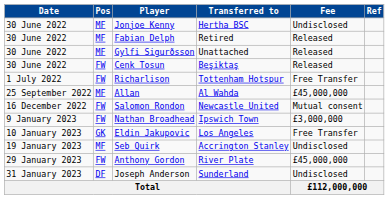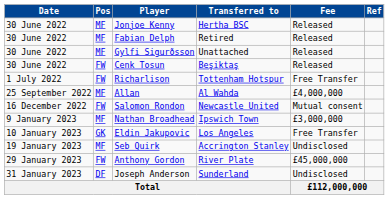Jonjoe Kenny | Fee: Undisclosed -> Released
Allan | Fee: £45,000,000 -> £4,000,000
Nathan Broadhead | Pos: FW -> MF
